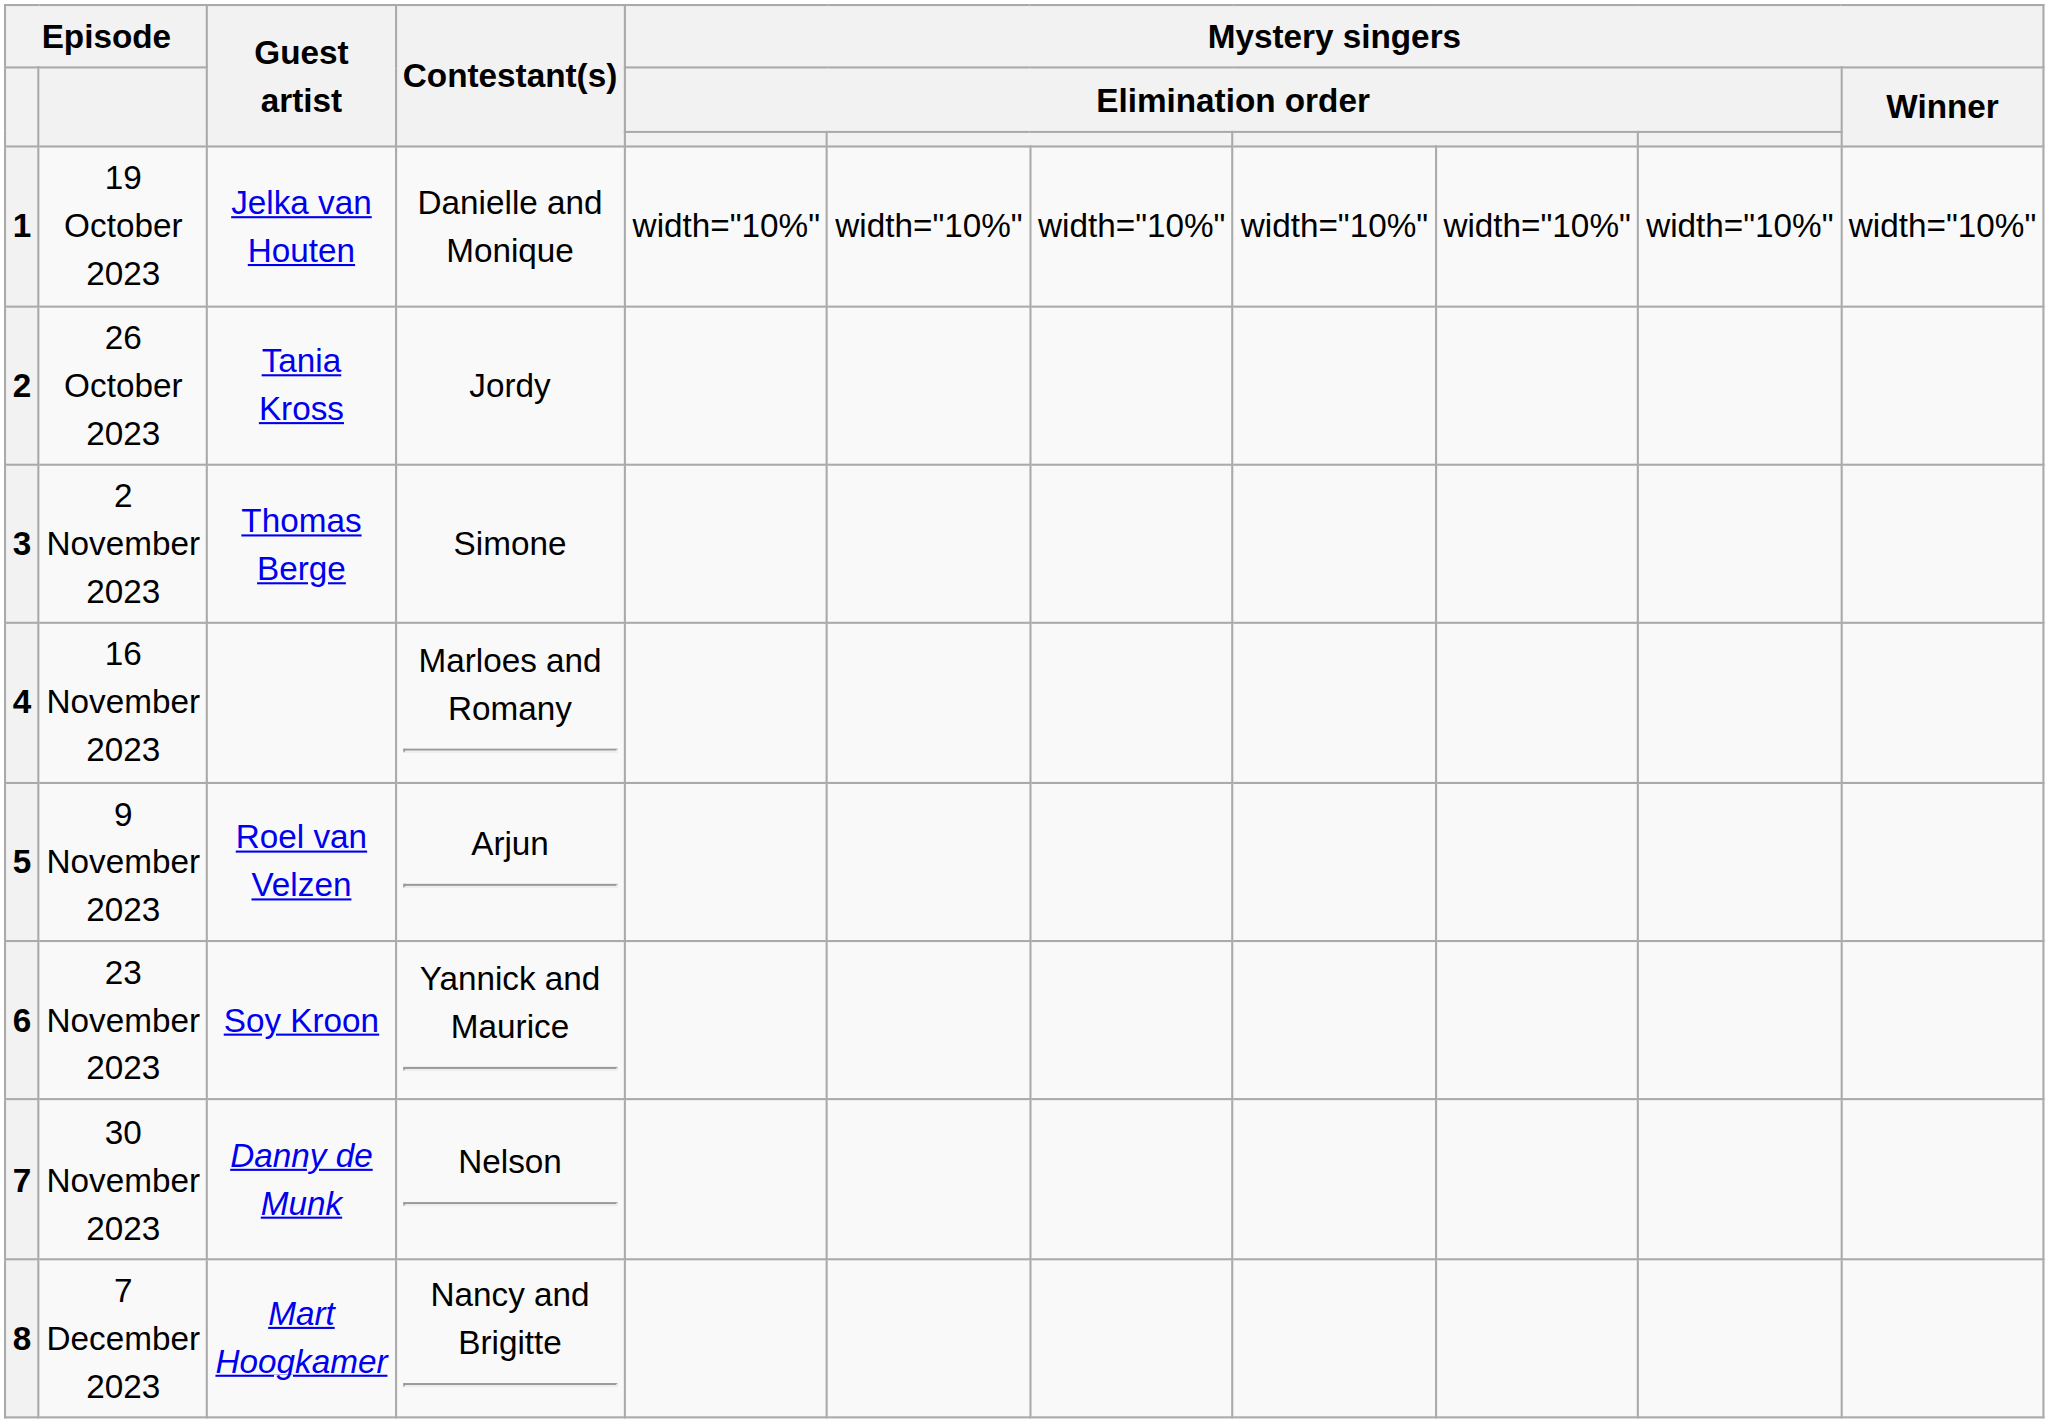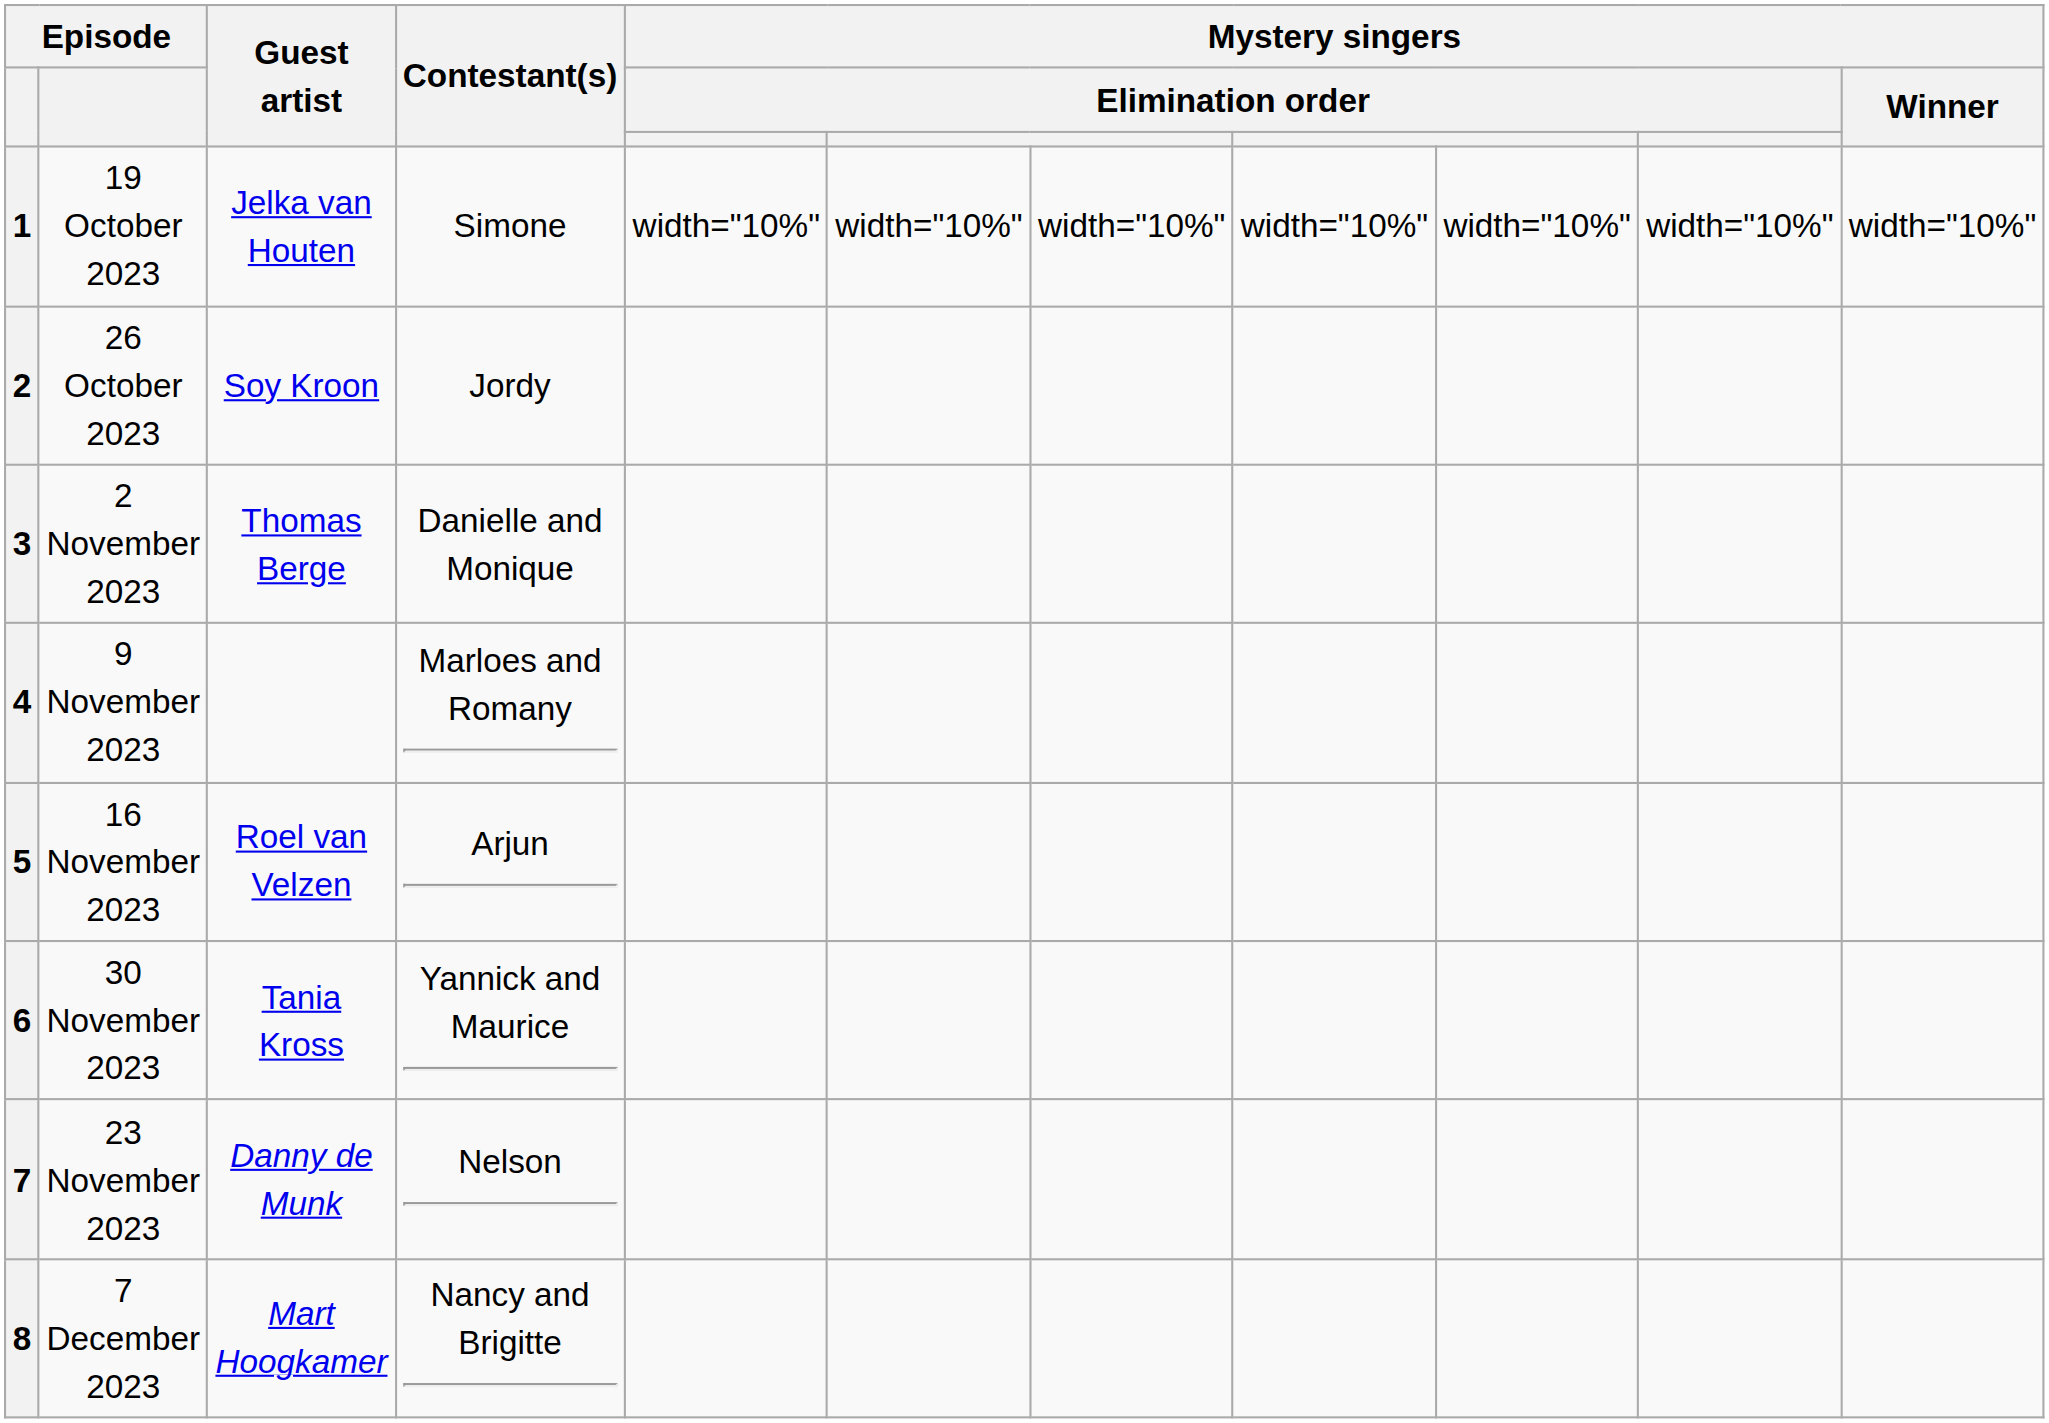1 | Contestant(s): Danielle and Monique -> Simone
2 | Guest artist: Tania Kross -> Soy Kroon
3 | Contestant(s): Simone -> Danielle and Monique
4 | column 2: 16 November 2023 -> 9 November 2023
5 | column 2: 9 November 2023 -> 16 November 2023
6 | column 2: 23 November 2023 -> 30 November 2023
6 | Guest artist: Soy Kroon -> Tania Kross
7 | column 2: 30 November 2023 -> 23 November 2023
